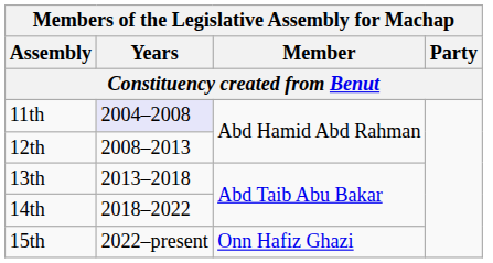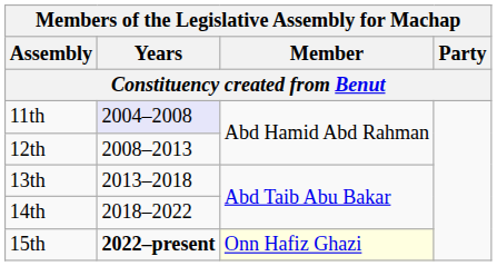15th | Years: normal -> bold
15th | Member: no background -> lightyellow background
